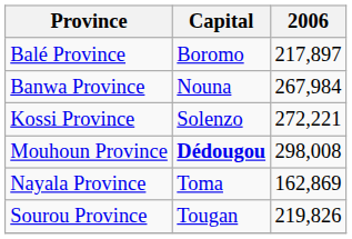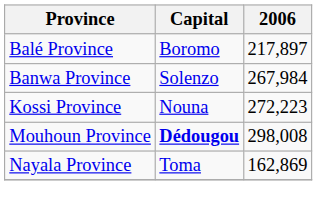Banwa Province | Capital: Nouna -> Solenzo
Kossi Province | Capital: Solenzo -> Nouna
Kossi Province | 2006: 272,221 -> 272,223
- row: Sourou Province | Tougan | 219,826
